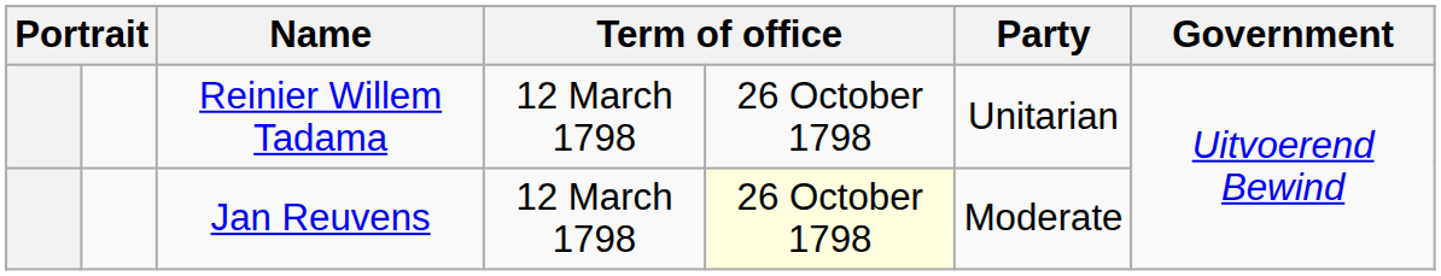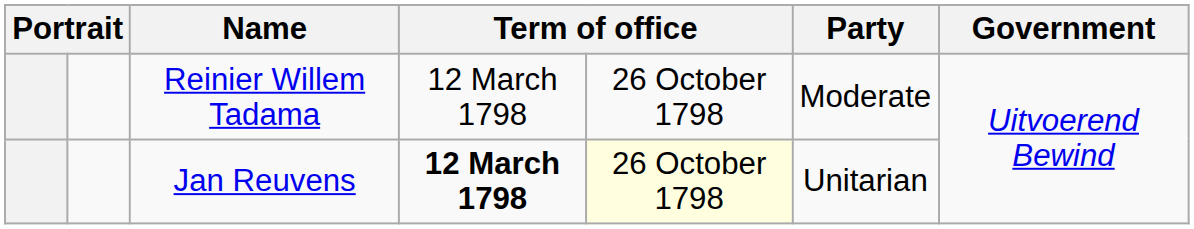Reinier Willem Tadama | Party: Unitarian -> Moderate
Jan Reuvens | column 4: normal -> bold
Jan Reuvens | Party: Moderate -> Unitarian
